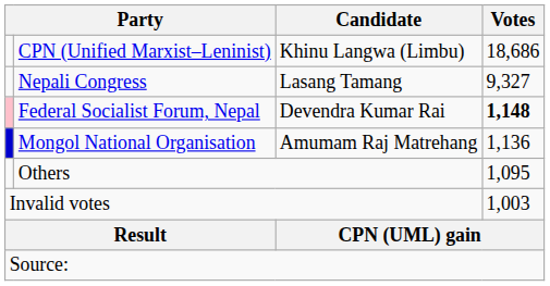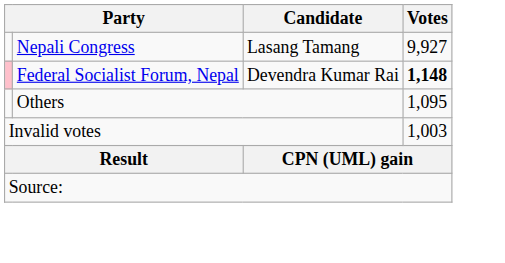- row: CPN (Unified Marxist–Leninist) | Khinu Langwa (Limbu) | 18,686
Nepali Congress | Votes: 9,327 -> 9,927
- row: Mongol National Organisation | Amumam Raj Matrehang | 1,136
